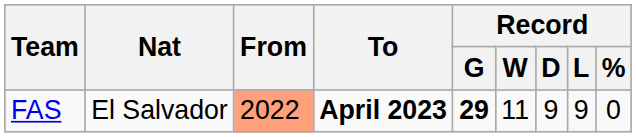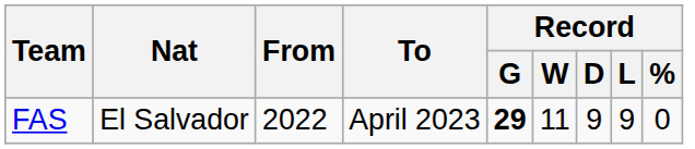FAS | From: lightsalmon background -> no background
FAS | To: bold -> normal
